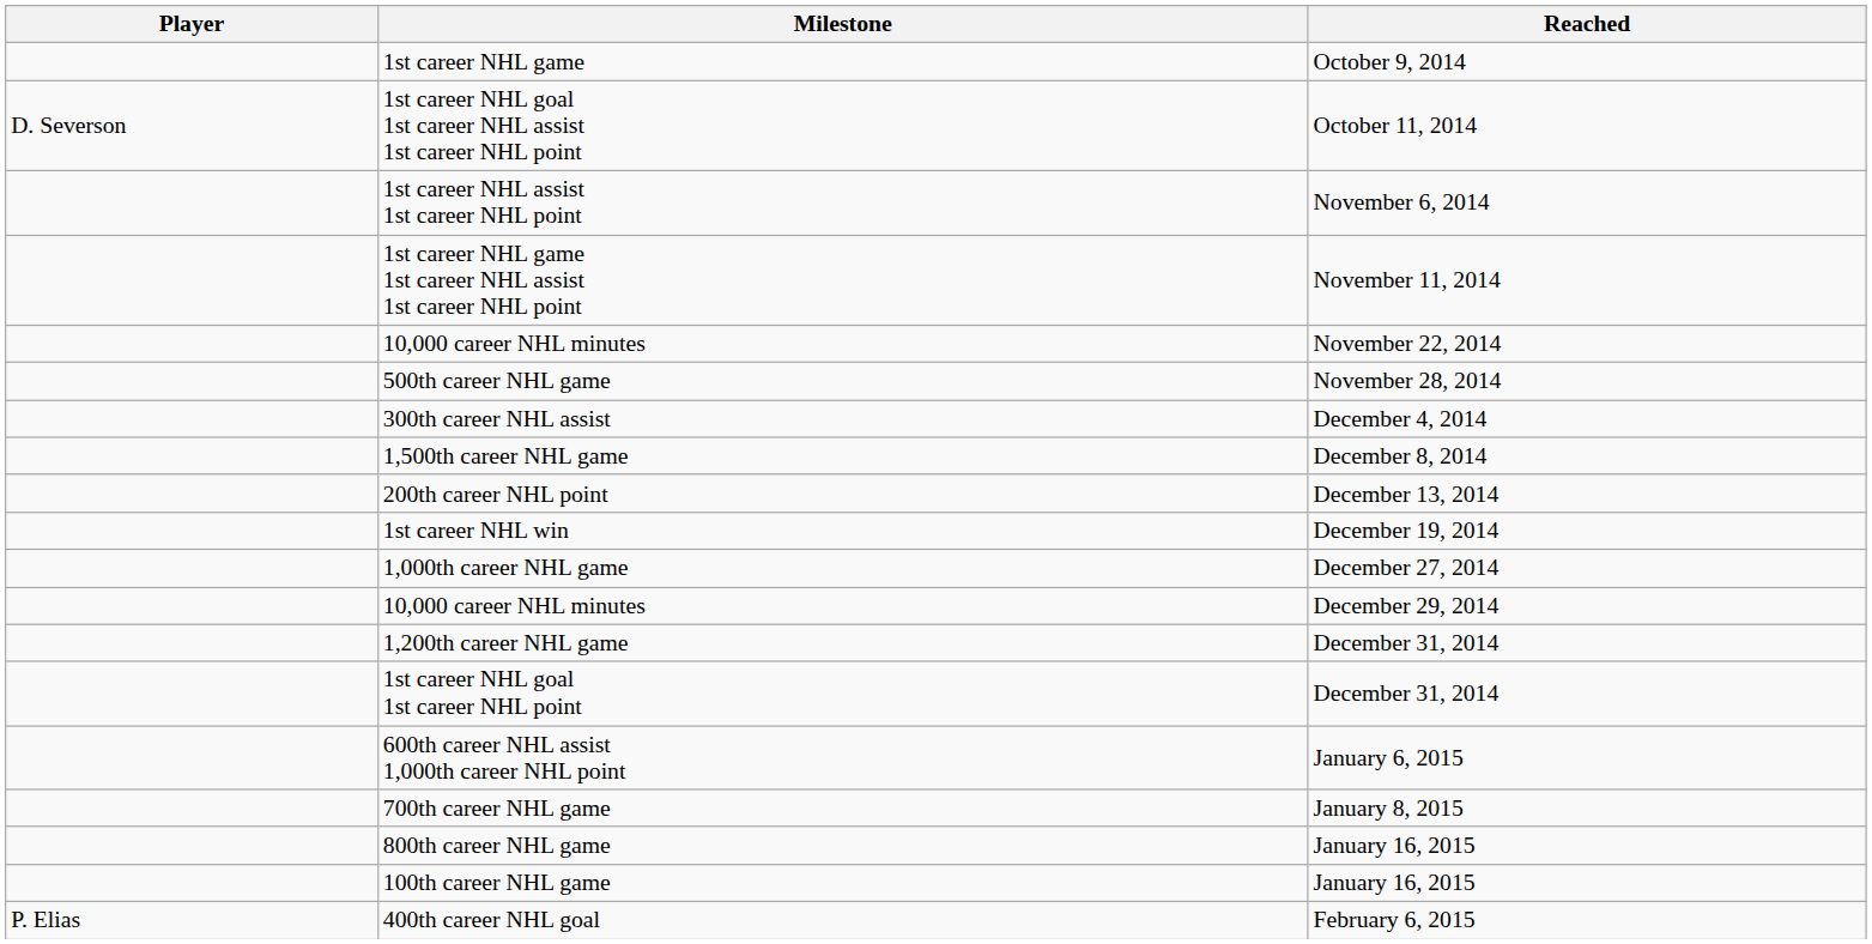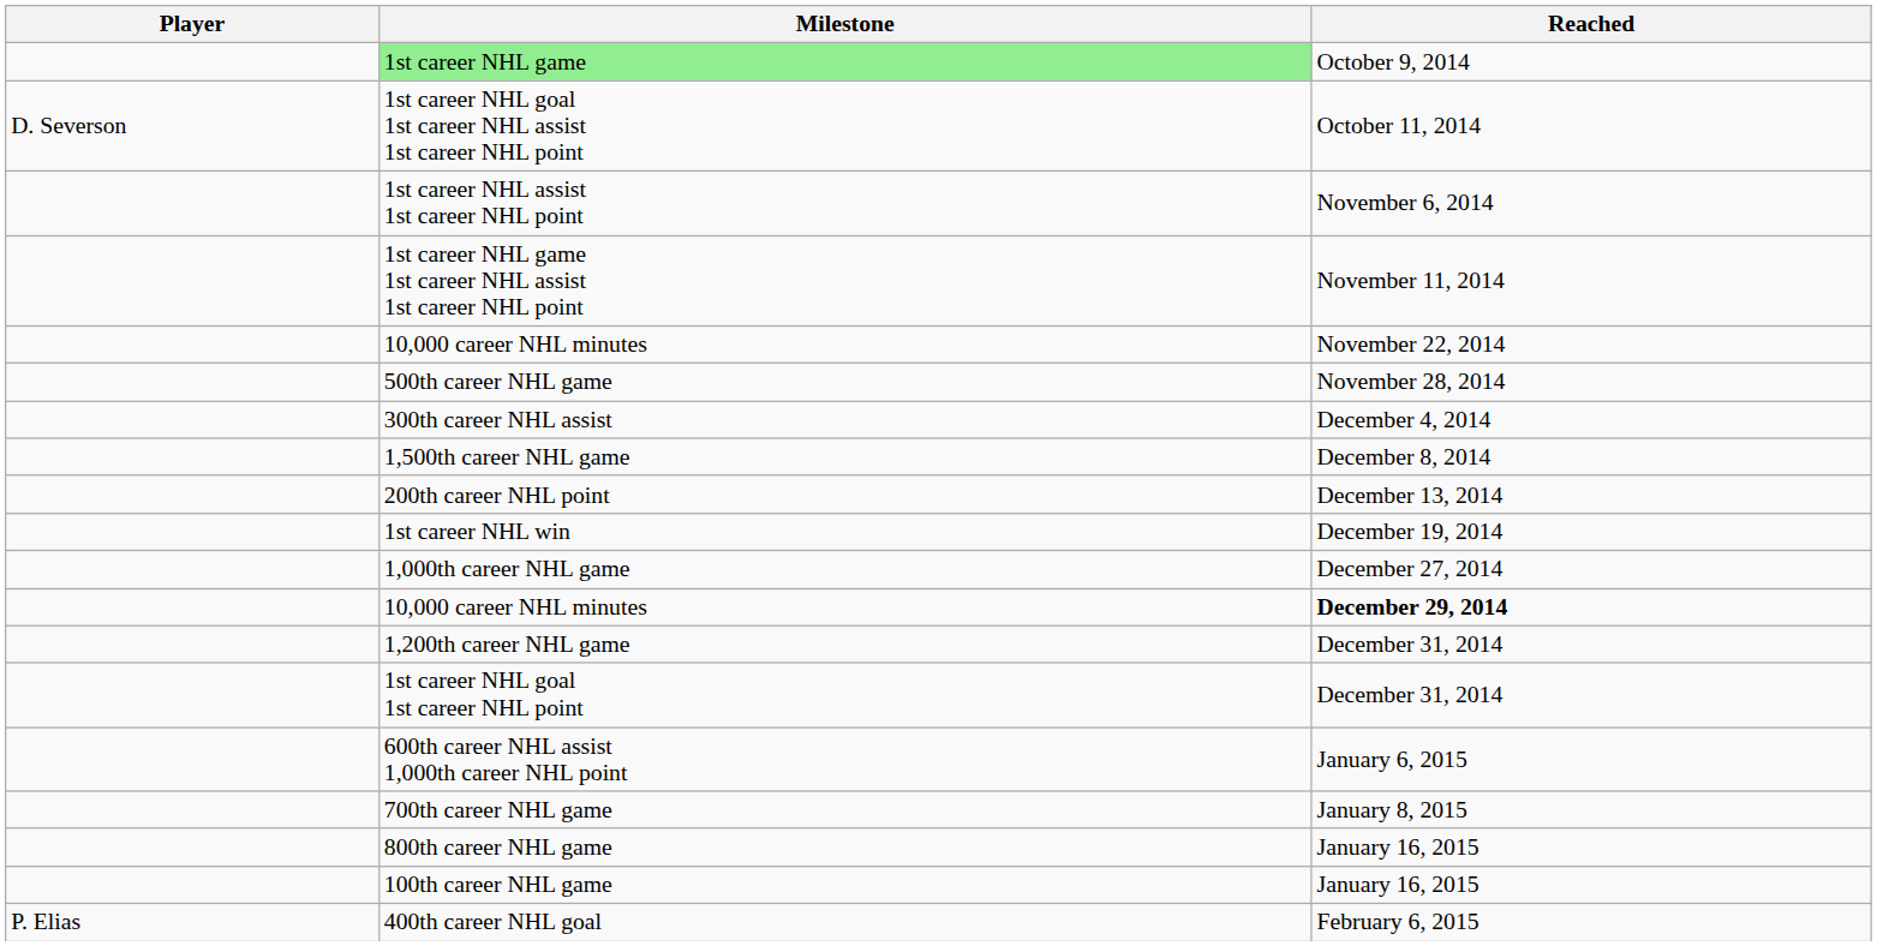row 2 | Milestone: no background -> lightgreen background
row 13 | Reached: normal -> bold
